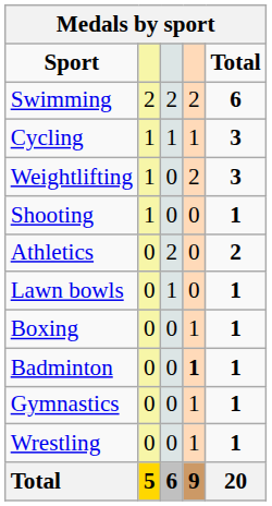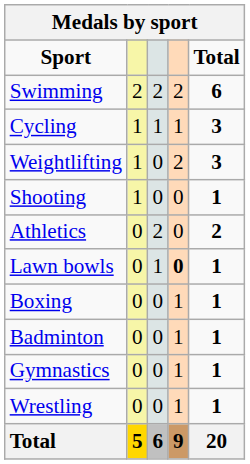Lawn bowls | column 4: normal -> bold
Badminton | column 4: bold -> normal
